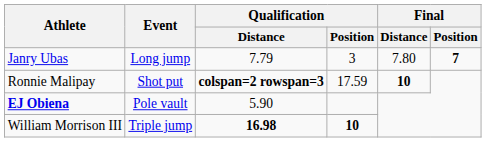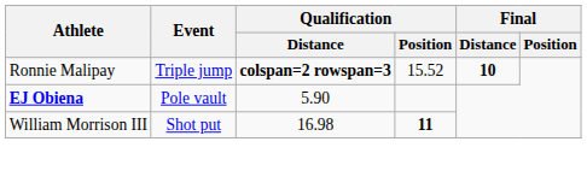- row: Janry Ubas | Long jump | 7.79 | 3 | 7.80 | 7
Ronnie Malipay | Event: Shot put -> Triple jump
Ronnie Malipay | Qualification / Position: 17.59 -> 15.52
William Morrison III | Event: Triple jump -> Shot put
William Morrison III | Qualification / Distance: bold -> normal
William Morrison III | Qualification / Position: 10 -> 11
